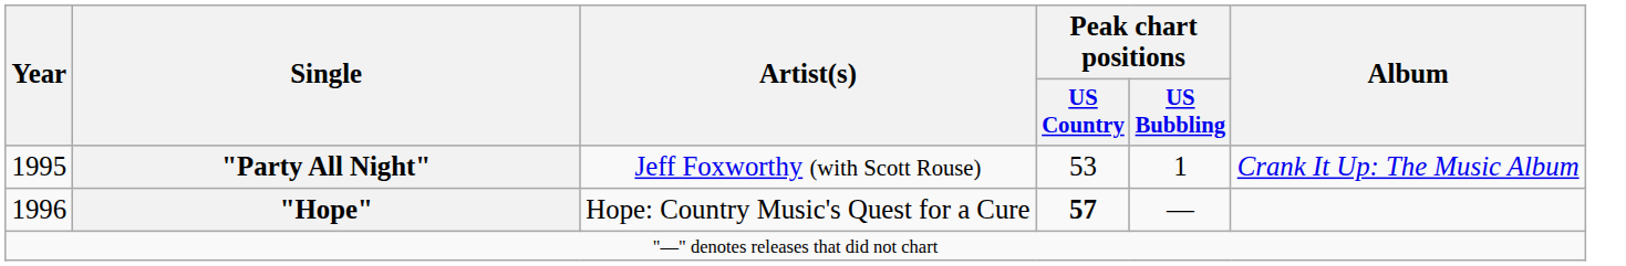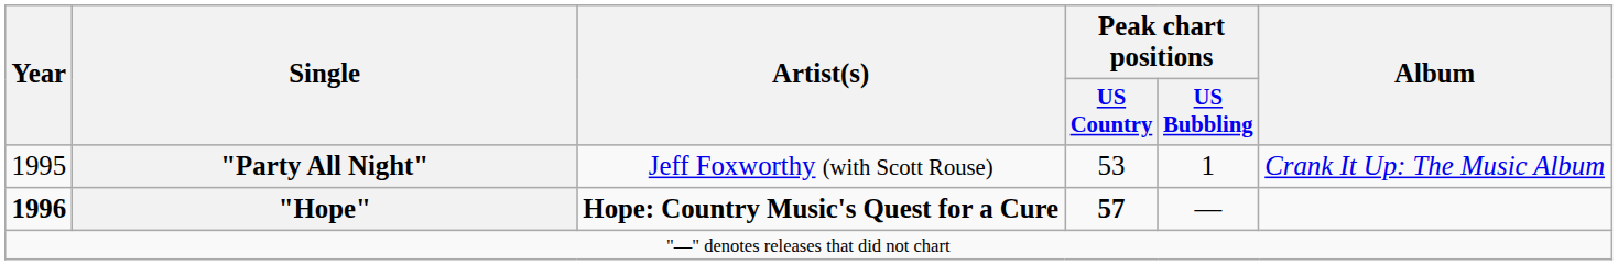"Hope" | Year: normal -> bold
"Hope" | Artist(s): normal -> bold
